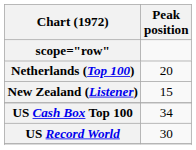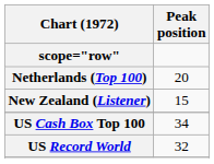US Record World | Peak position: 30 -> 32
